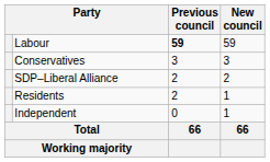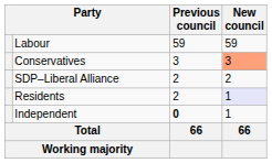Labour | Previous council: bold -> normal
Conservatives | New council: no background -> lightsalmon background
Residents | New council: no background -> lavender background
Independent | Previous council: normal -> bold
